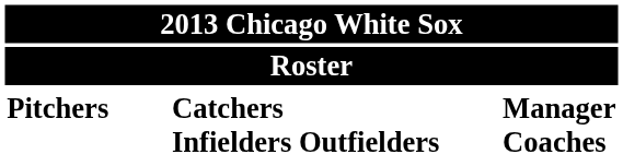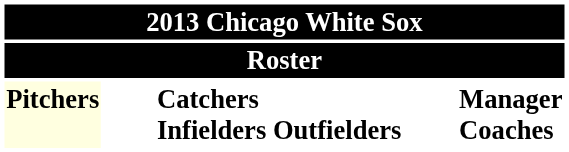Pitchers | column 1: no background -> lightyellow background
